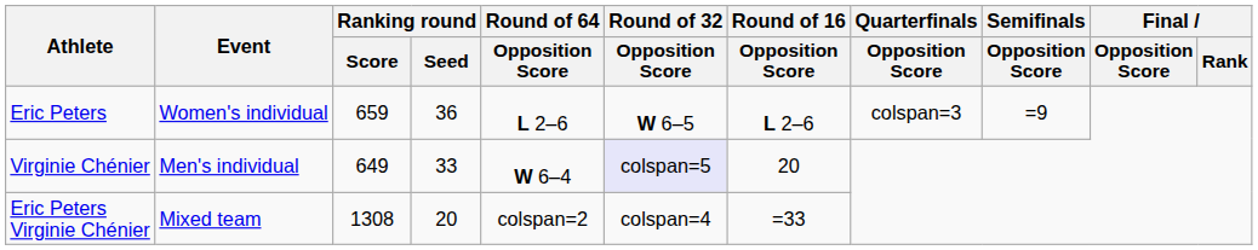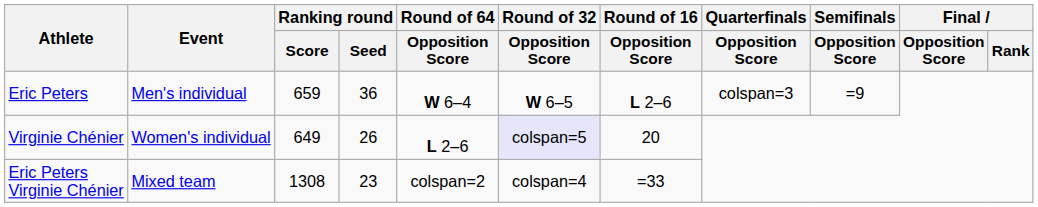Eric Peters | Event: Women's individual -> Men's individual
Eric Peters | Round of 64 / Opposition Score: L 2–6 -> W 6–4
Virginie Chénier | Event: Men's individual -> Women's individual
Virginie Chénier | Ranking round / Seed: 33 -> 26
Virginie Chénier | Round of 64 / Opposition Score: W 6–4 -> L 2–6
Eric Peters Virginie Chénier | Ranking round / Seed: 20 -> 23
